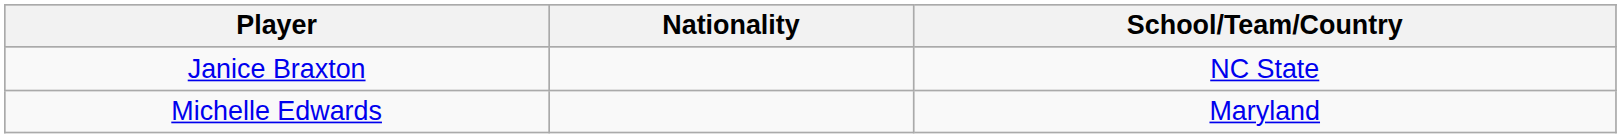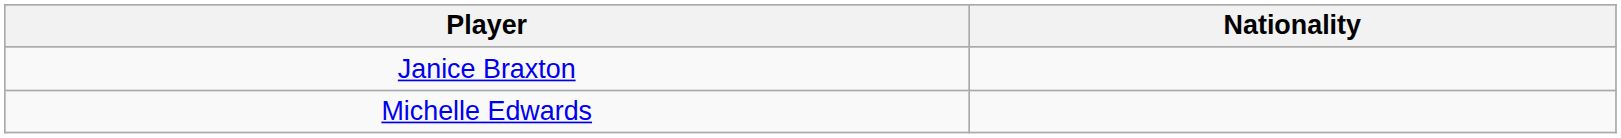- column: School/Team/Country | NC State | Maryland
